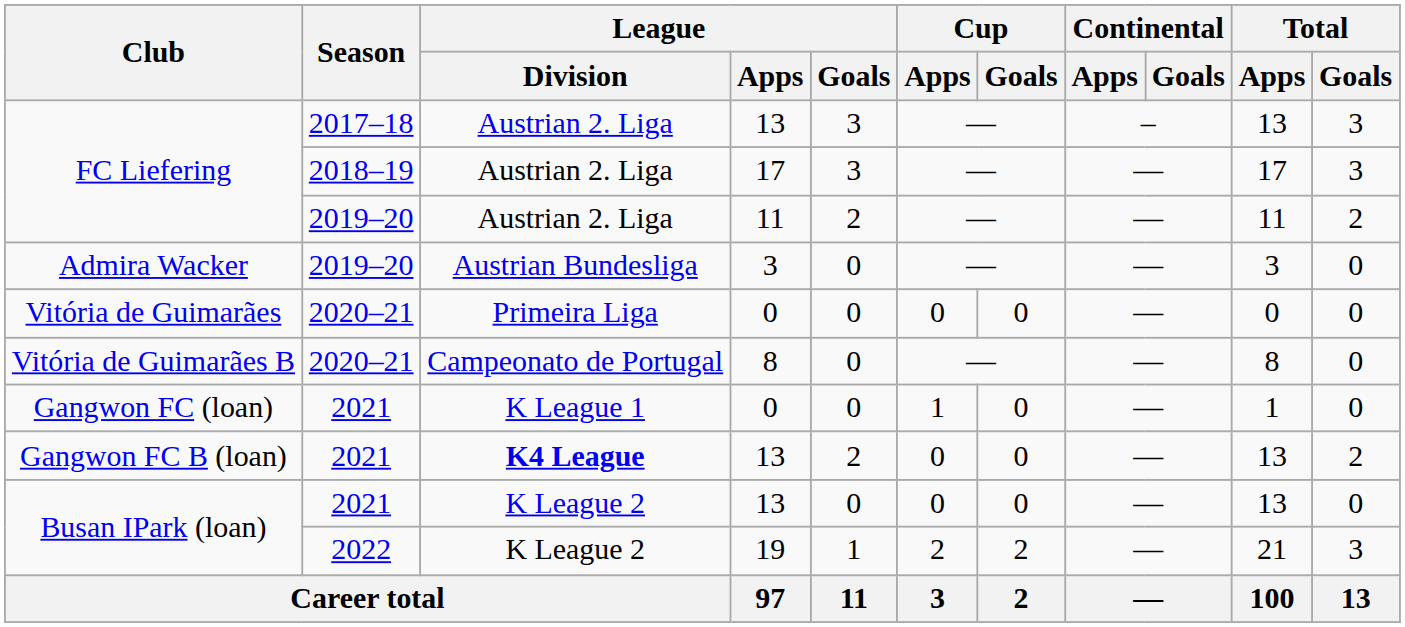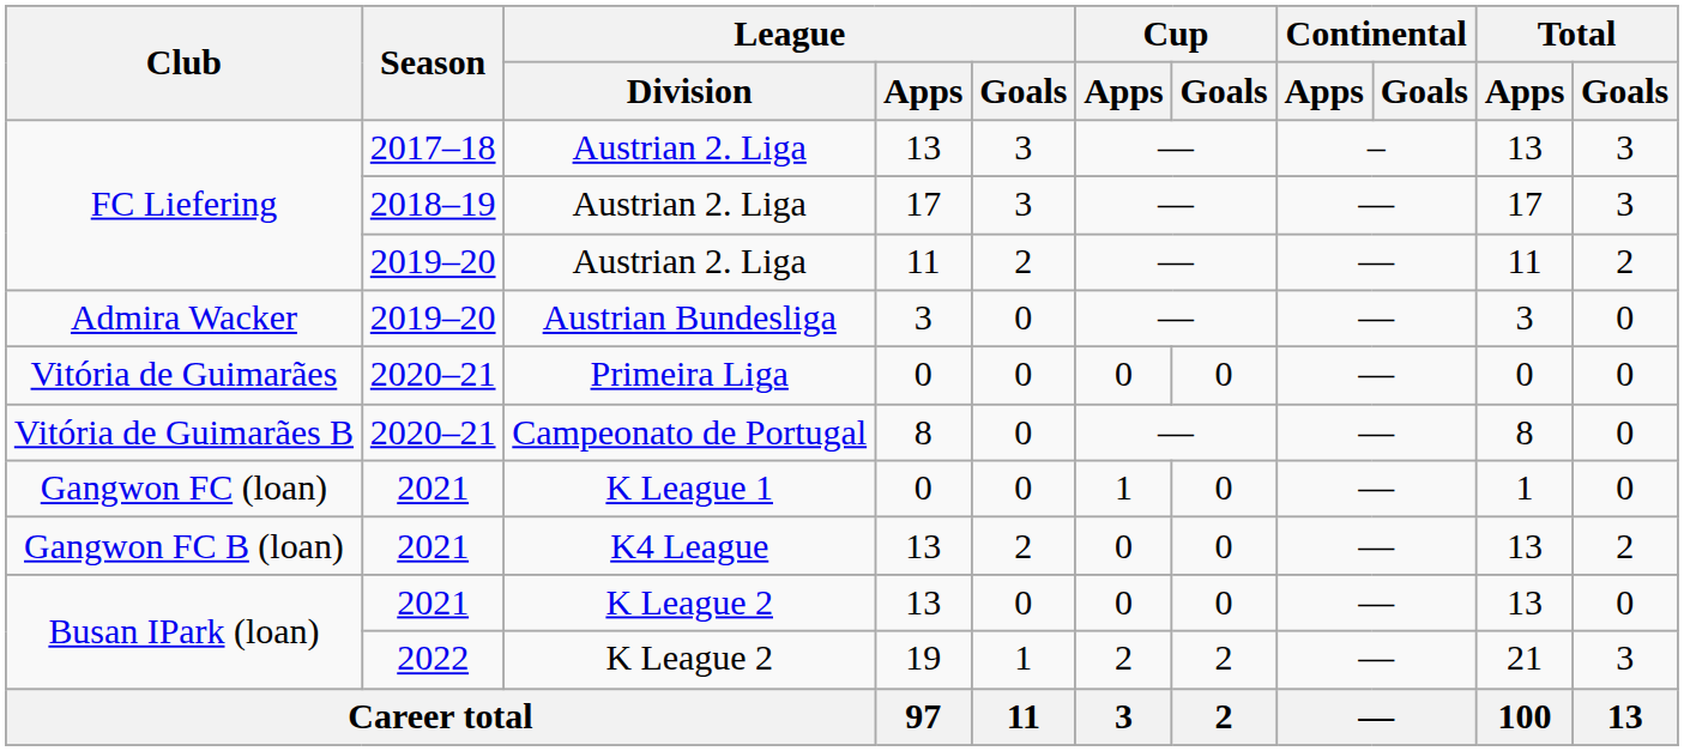Gangwon FC B (loan) | League / Division: bold -> normal
